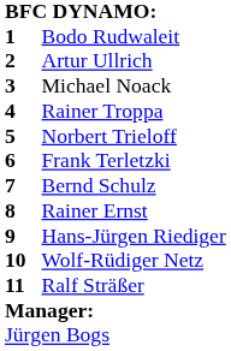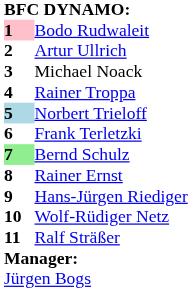Bodo Rudwaleit | column 1: no background -> pink background
Norbert Trieloff | column 1: no background -> lightblue background
Bernd Schulz | column 1: no background -> lightgreen background
